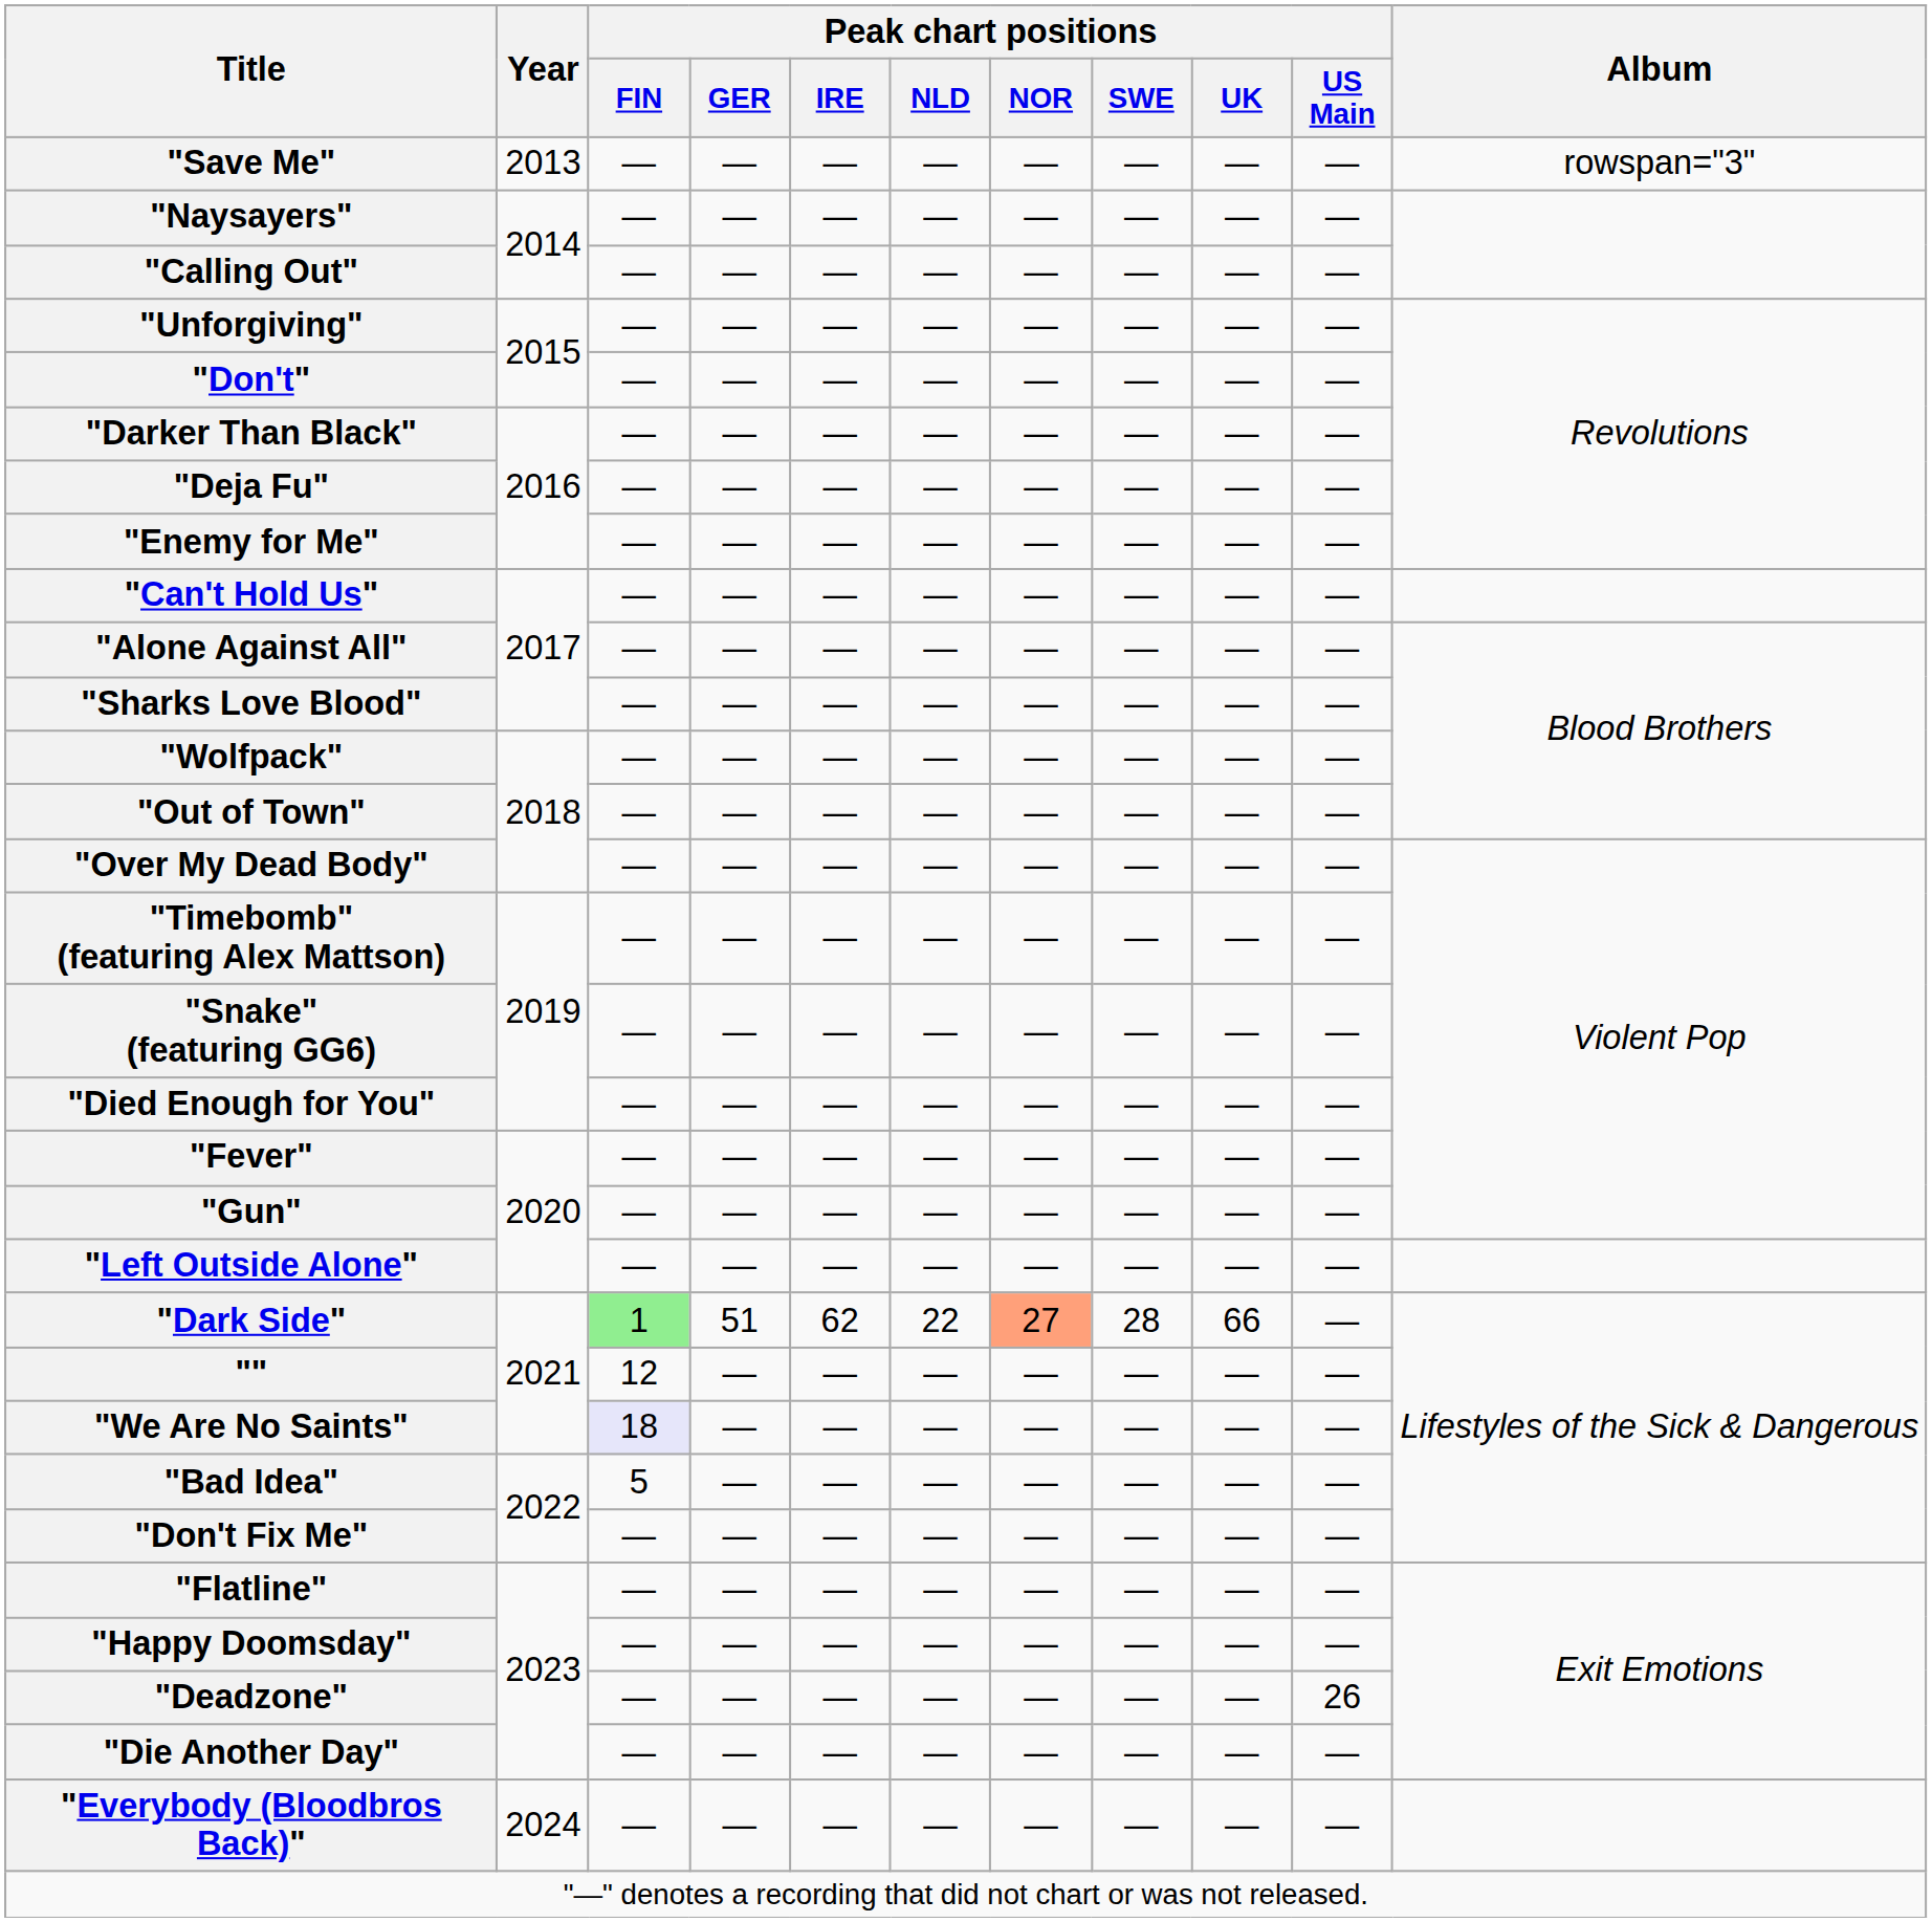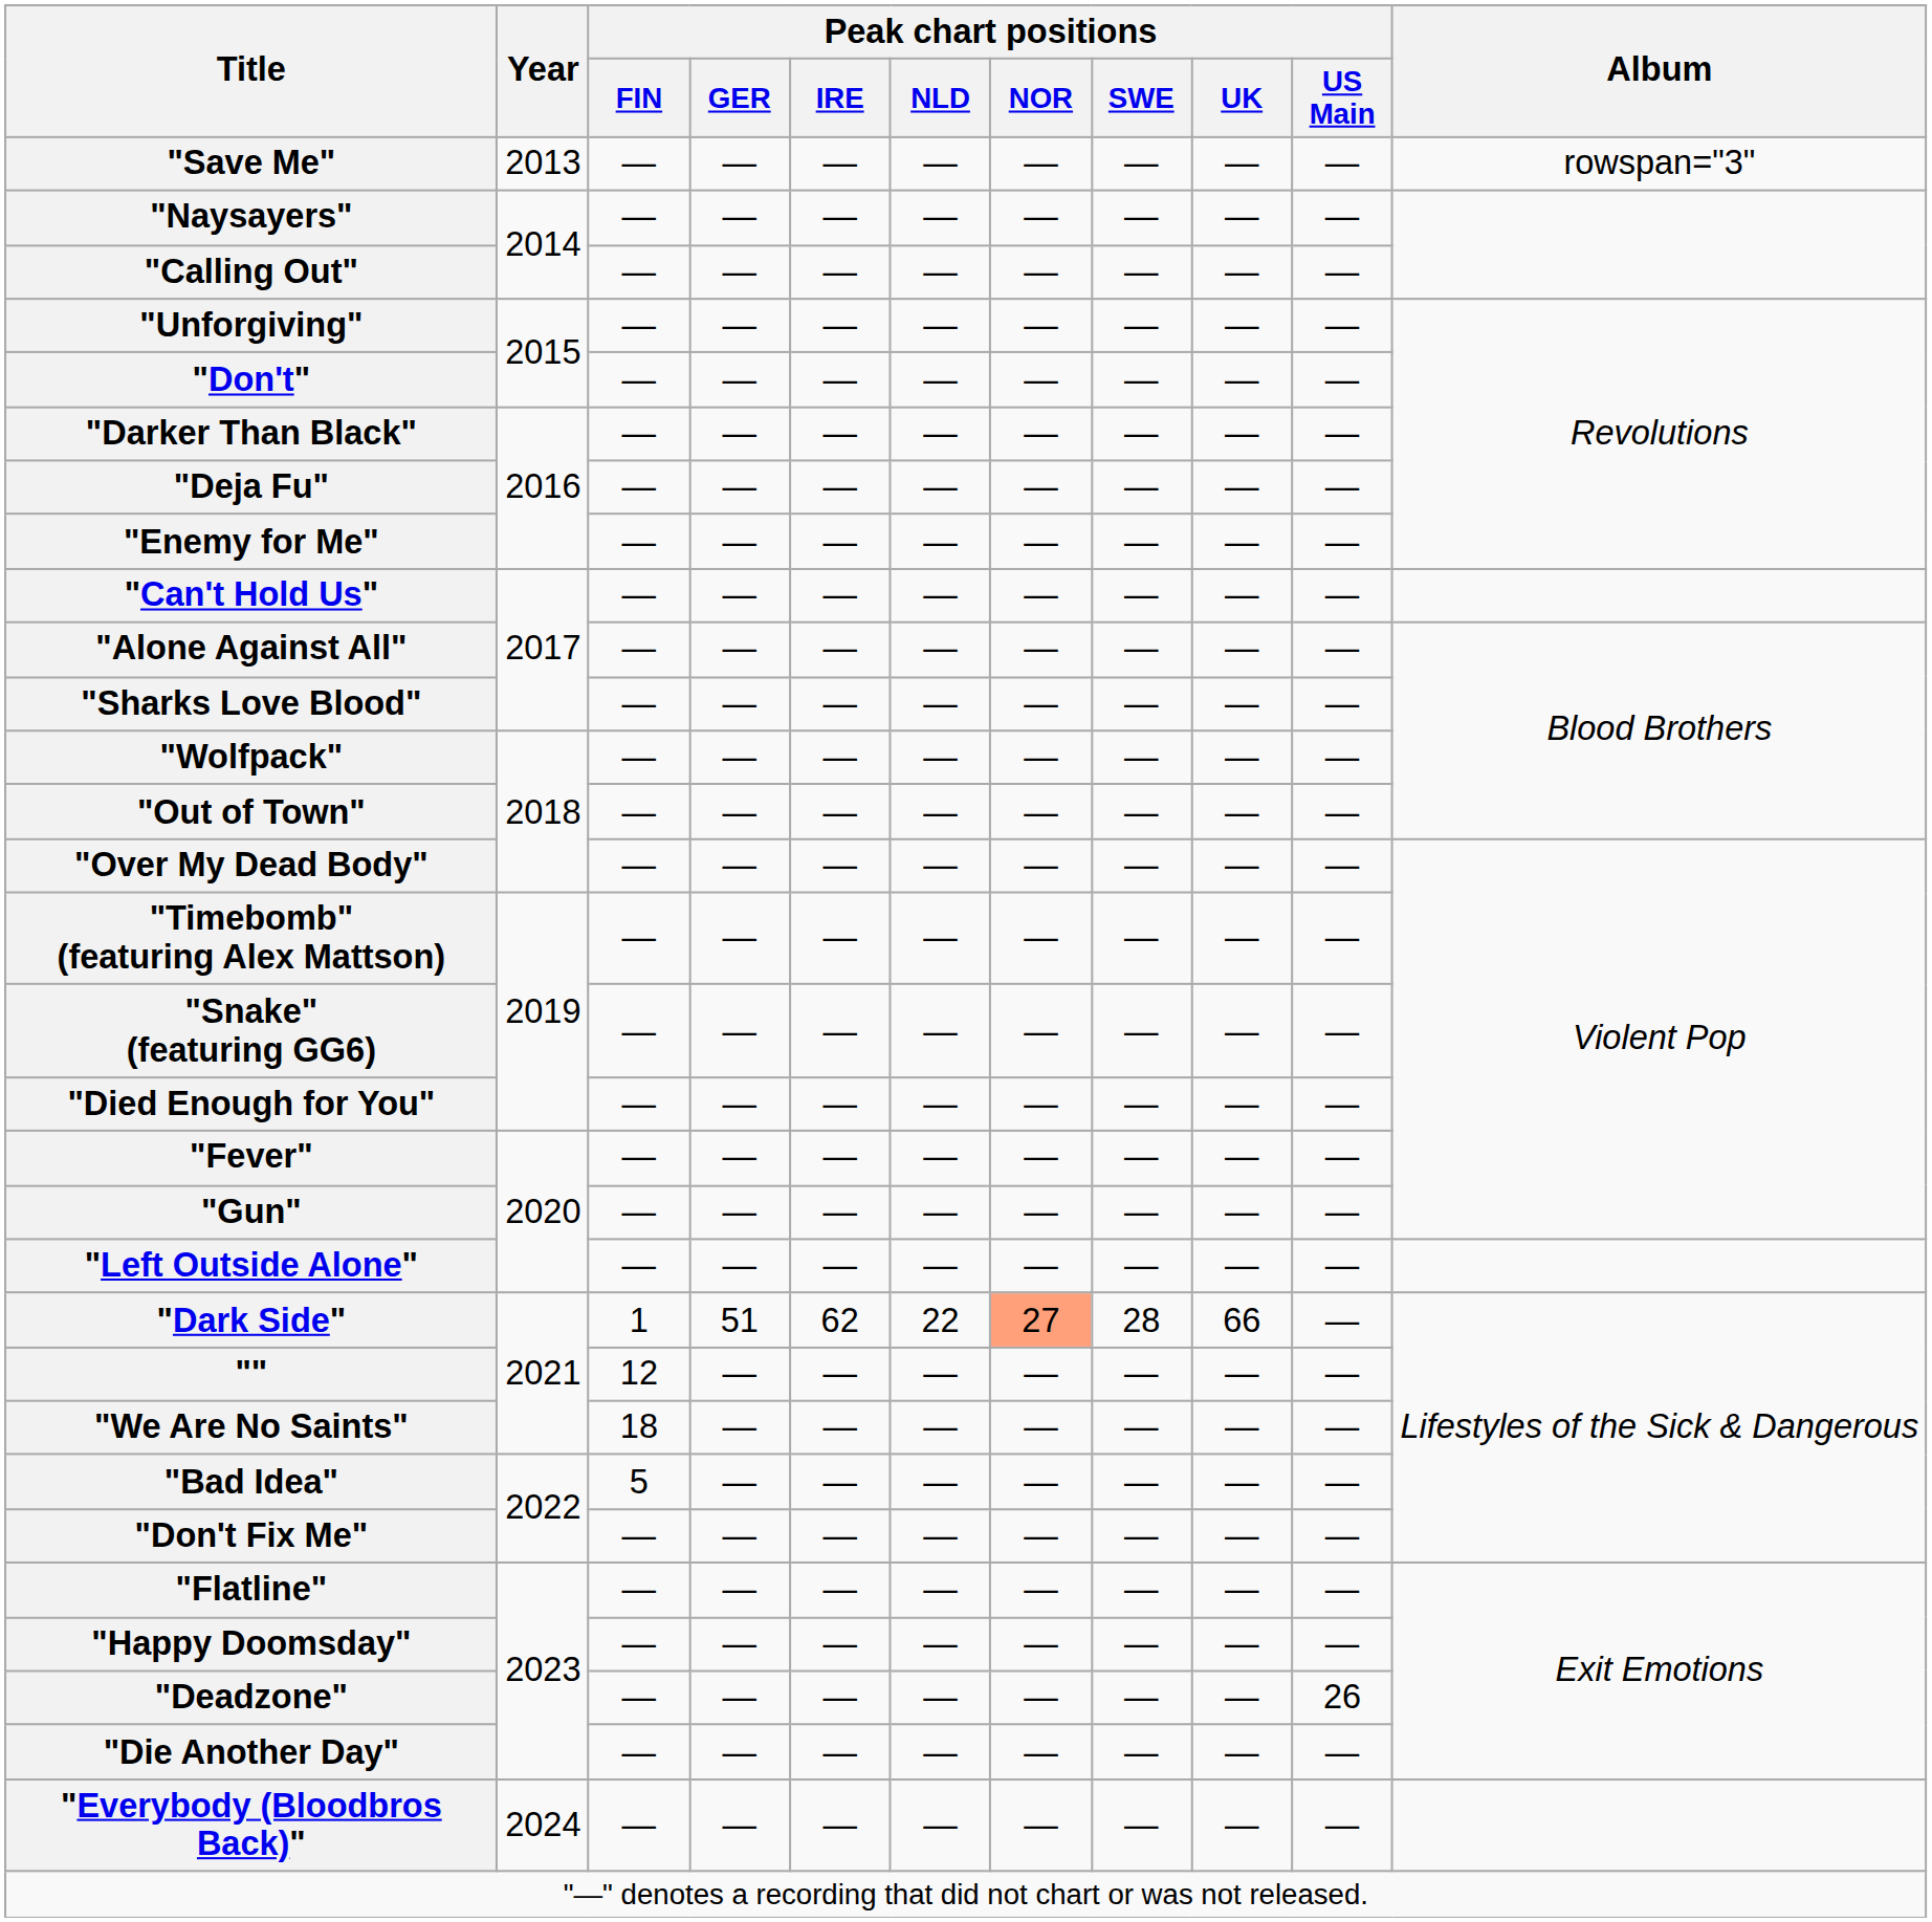"Dark Side" | Peak chart positions / FIN: lightgreen background -> no background
"We Are No Saints" | Peak chart positions / FIN: lavender background -> no background
